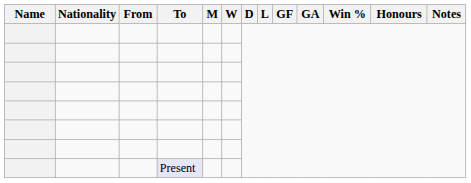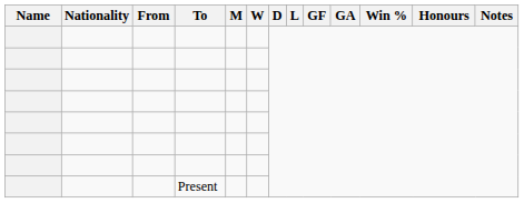Present | To: lavender background -> no background
